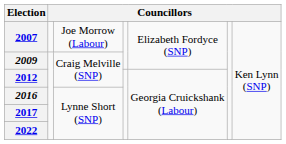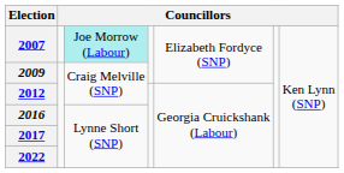2007 | column 3: no background -> paleturquoise background
